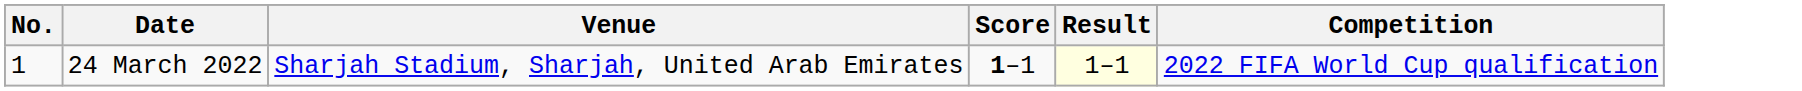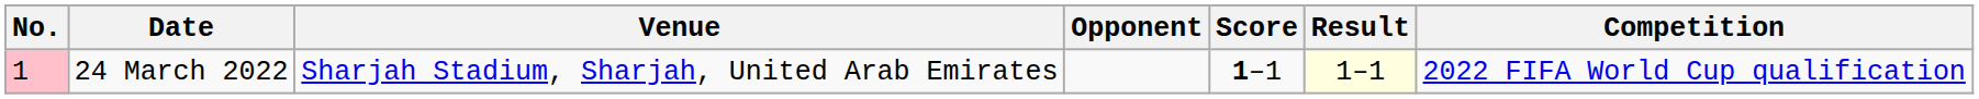+ column: Opponent
24 March 2022 | No.: no background -> pink background
